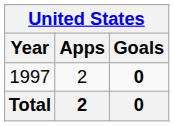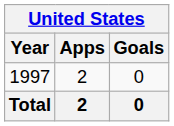1997 | Goals: bold -> normal
